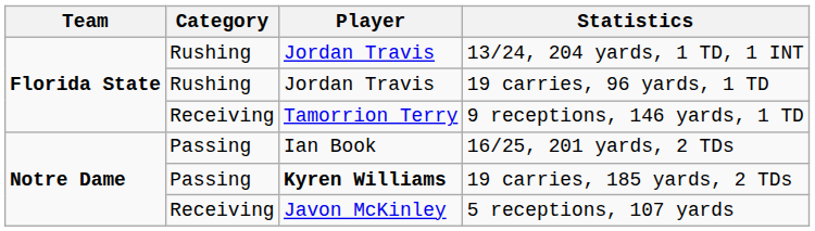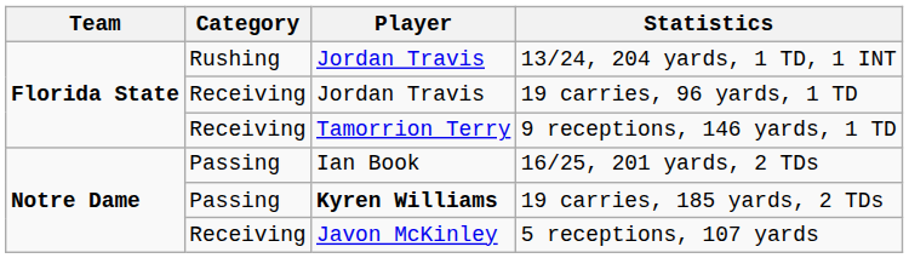19 carries, 96 yards, 1 TD | Category: Rushing -> Receiving
